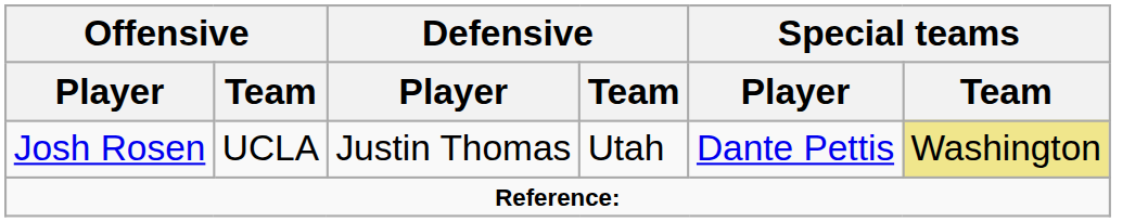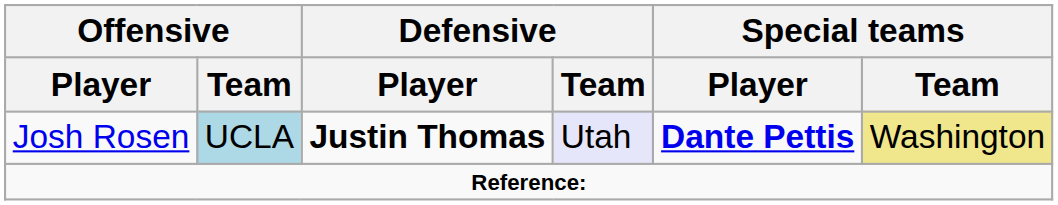Josh Rosen | Offensive / Team: no background -> lightblue background
Josh Rosen | Defensive / Player: normal -> bold
Josh Rosen | Defensive / Team: no background -> lavender background
Josh Rosen | Special teams / Player: normal -> bold
